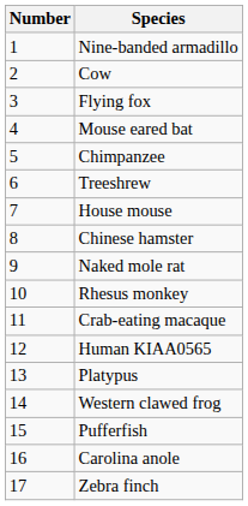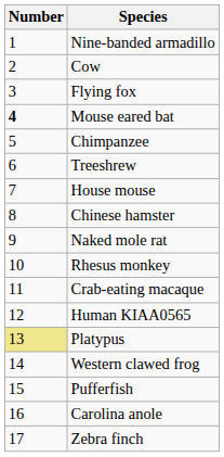Mouse eared bat | Number: normal -> bold
Platypus | Number: no background -> khaki background
